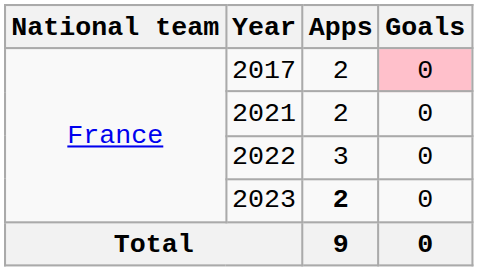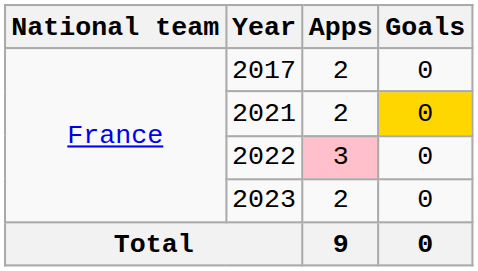2017 | Goals: pink background -> no background
2021 | Goals: no background -> gold background
2022 | Apps: no background -> pink background
2023 | Apps: bold -> normal
